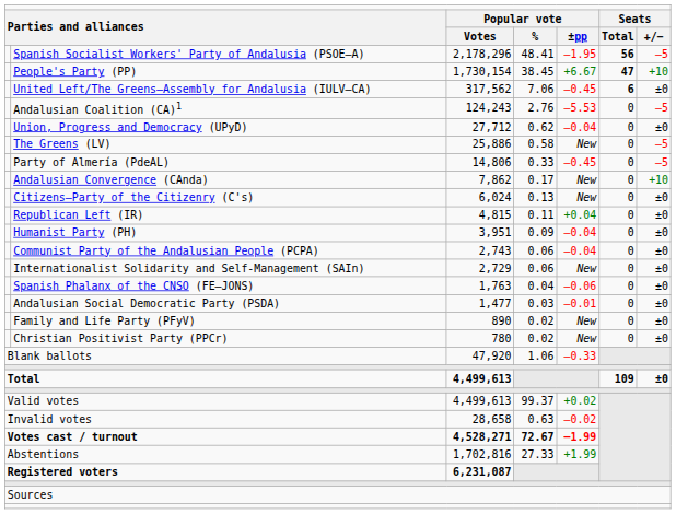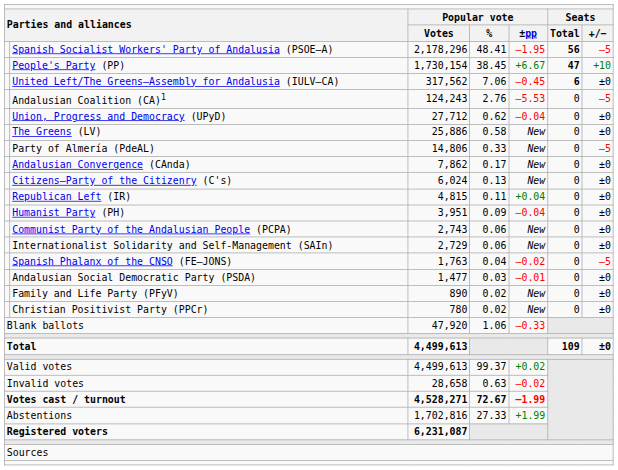The Greens (LV) | column 7: –5 -> ±0
Party of Almería (PdeAL) | column 5: –0.45 -> New
Andalusian Convergence (CAnda) | column 7: +10 -> ±0
Communist Party of the Andalusian People (PCPA) | column 5: –0.04 -> New
Spanish Phalanx of the CNSO (FE–JONS) | column 5: –0.06 -> –0.02
Spanish Phalanx of the CNSO (FE–JONS) | column 7: ±0 -> –5
